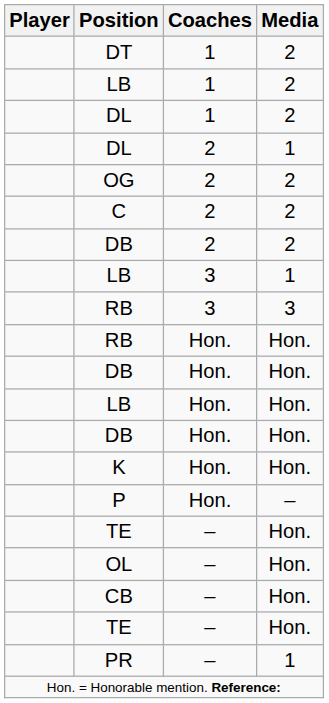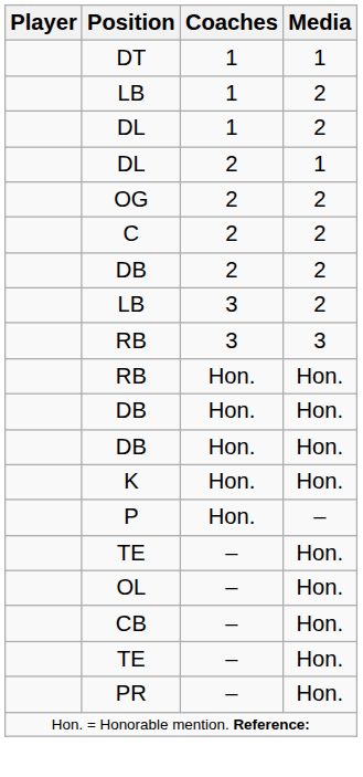DT | Media: 2 -> 1
LB / 3 | Media: 1 -> 2
- row: LB | Hon. | Hon.
PR | Media: 1 -> Hon.
